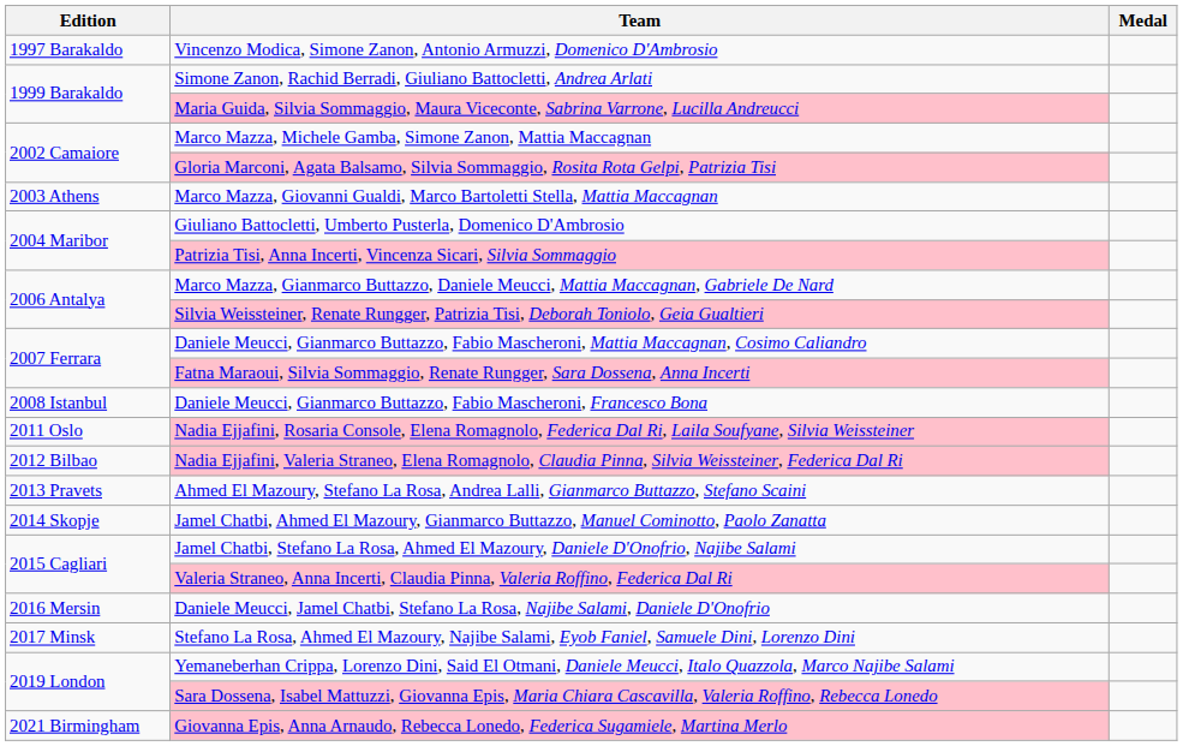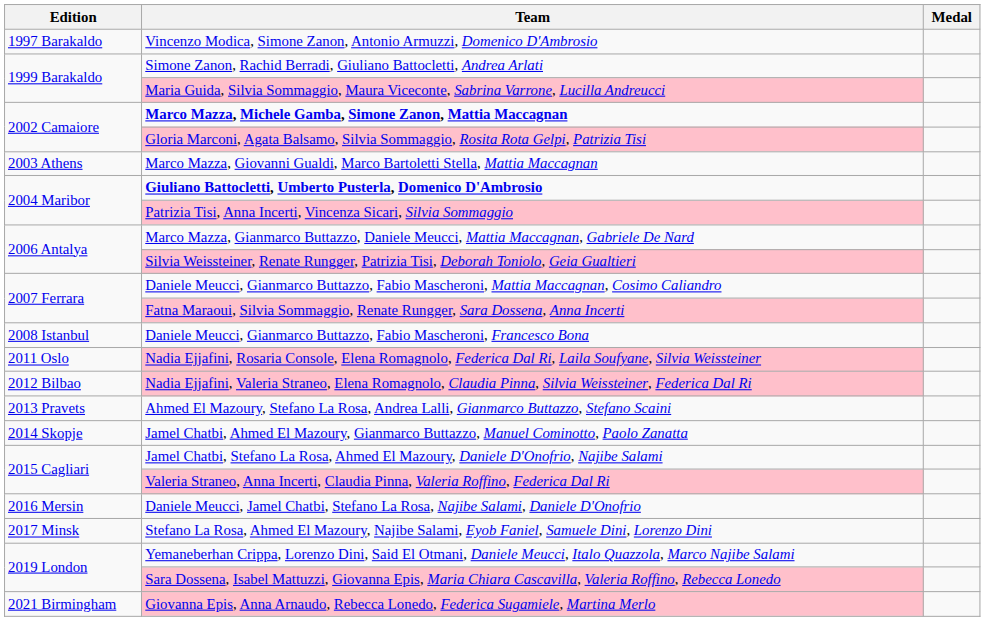Marco Mazza, Michele Gamba, Simone Zanon, Mattia Maccagnan | Team: normal -> bold
Giuliano Battocletti, Umberto Pusterla, Domenico D'Ambrosio | Team: normal -> bold
